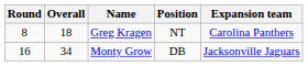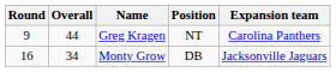Greg Kragen | Round: 8 -> 9
Greg Kragen | Overall: 18 -> 44
